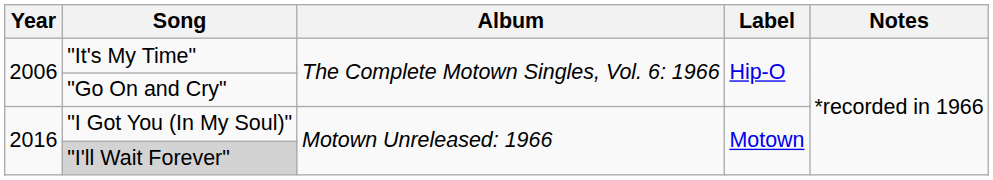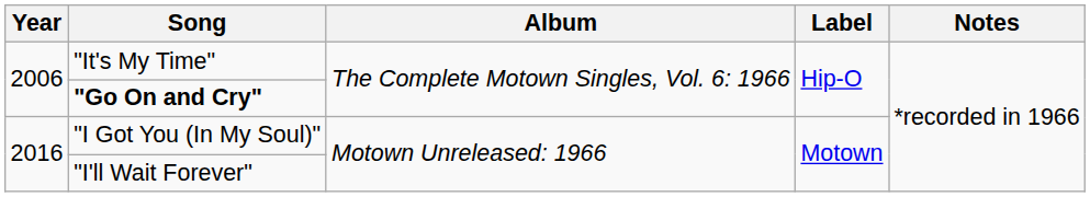"Go On and Cry" | Song: normal -> bold
"I'll Wait Forever" | Song: lightgrey background -> no background
